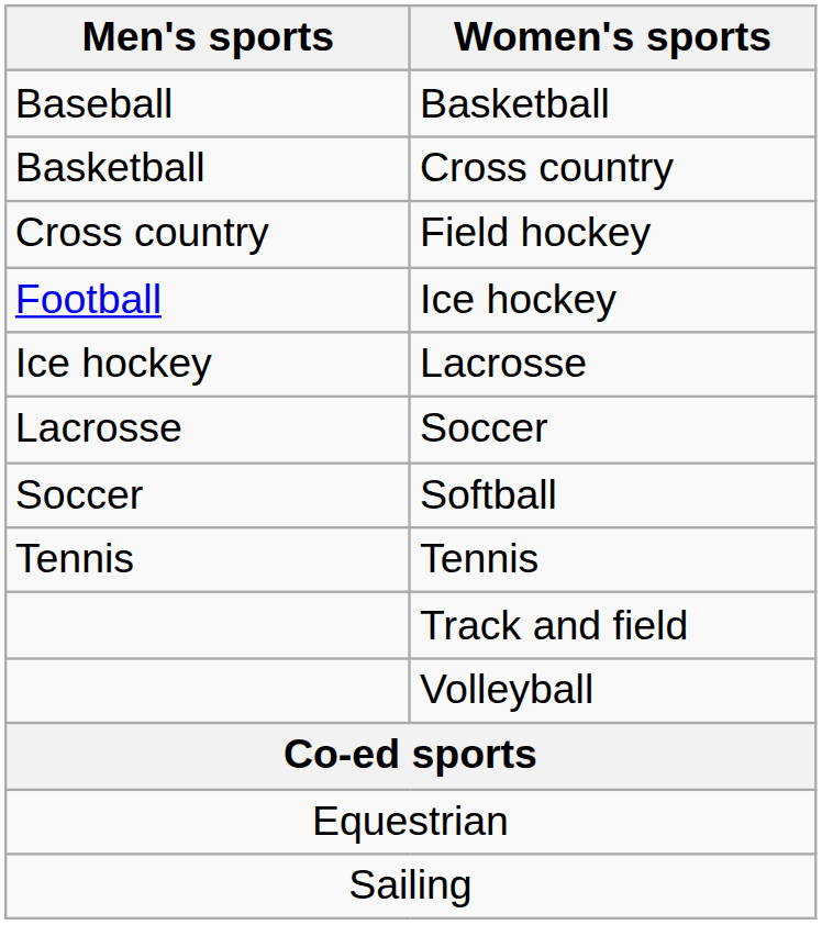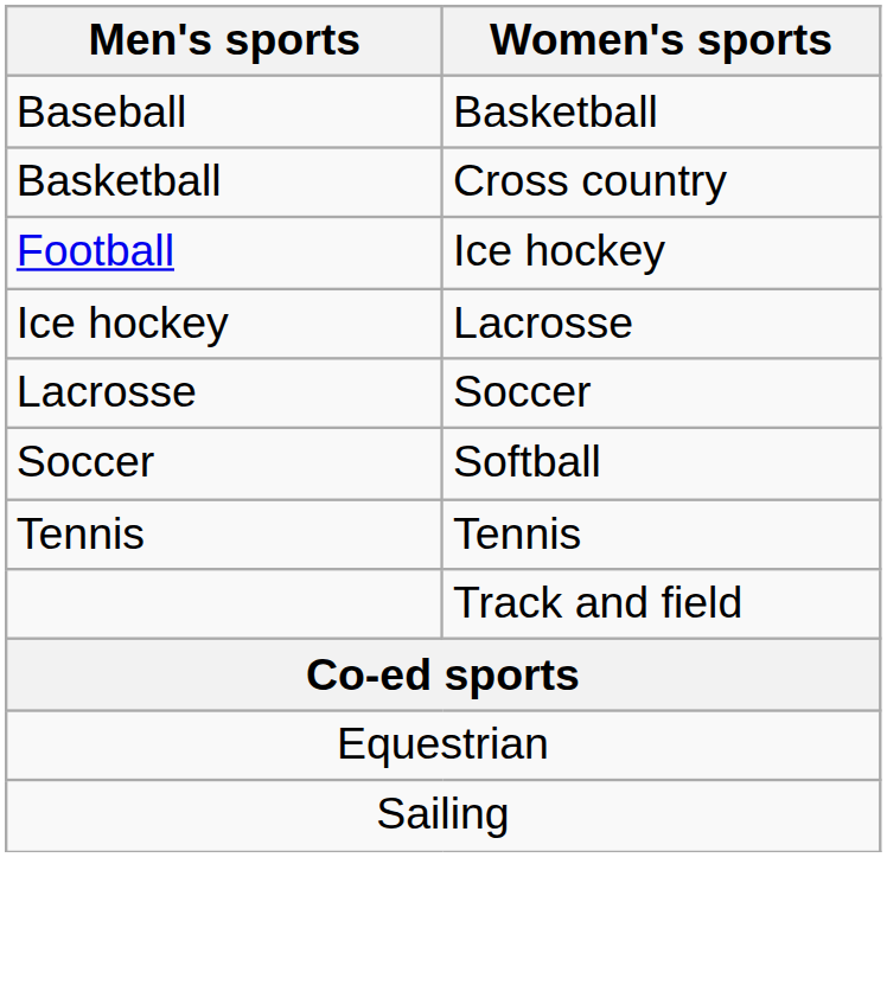- row: Cross country | Field hockey
- row: Volleyball
